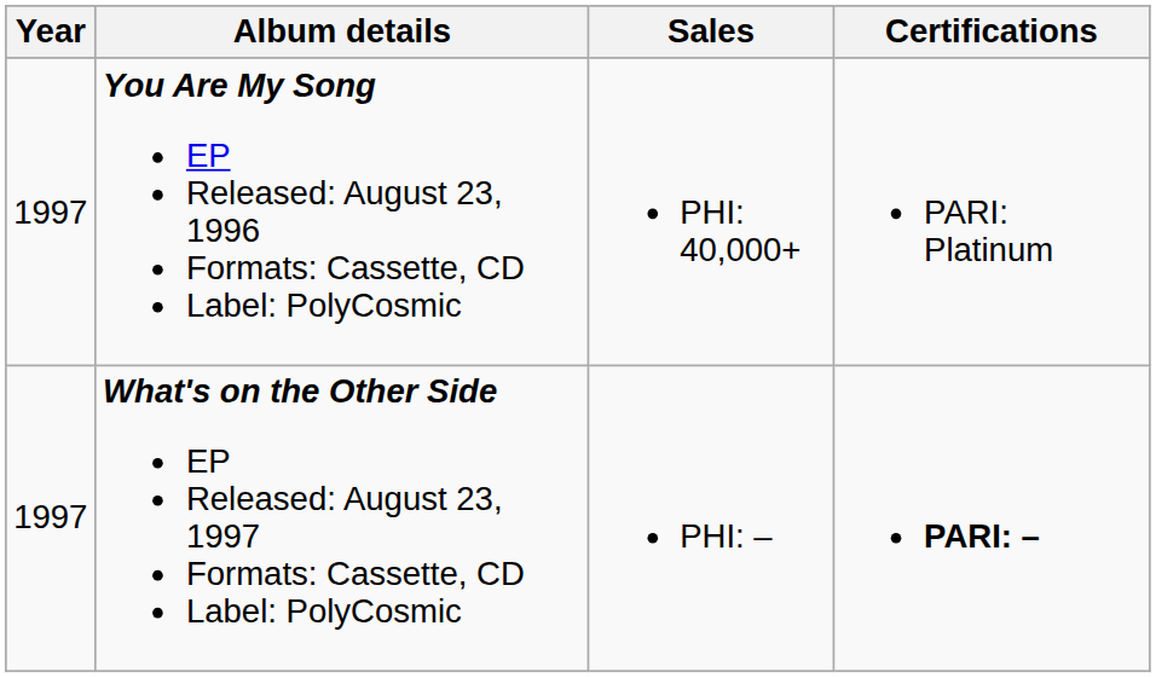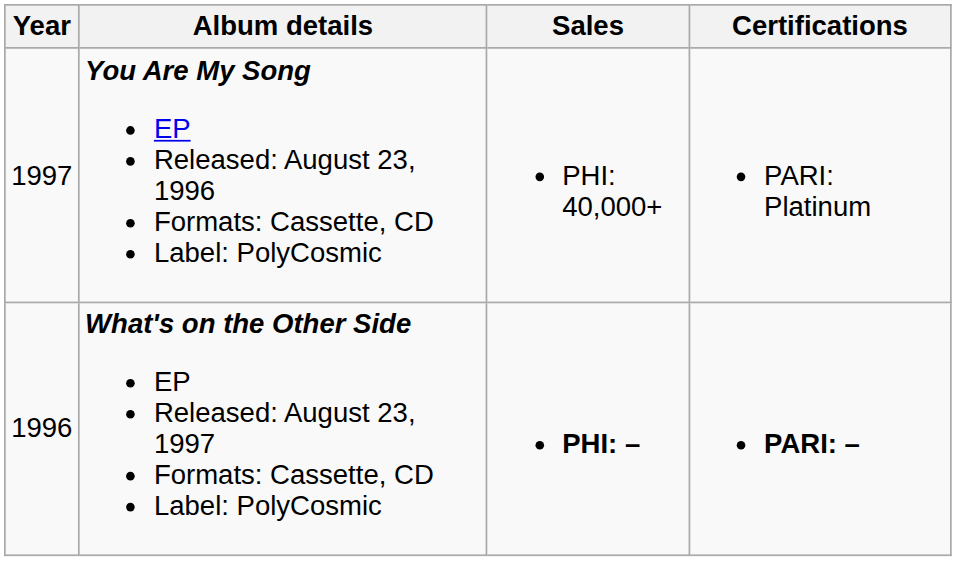row 3 | Year: 1997 -> 1996
row 3 | Sales: normal -> bold
